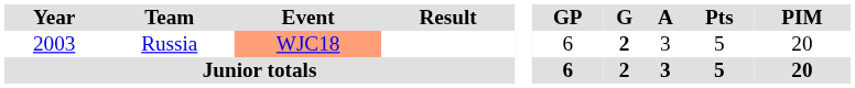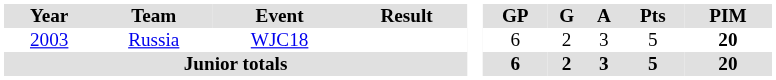Russia | Event: lightsalmon background -> no background
Russia | G: bold -> normal
Russia | PIM: normal -> bold
